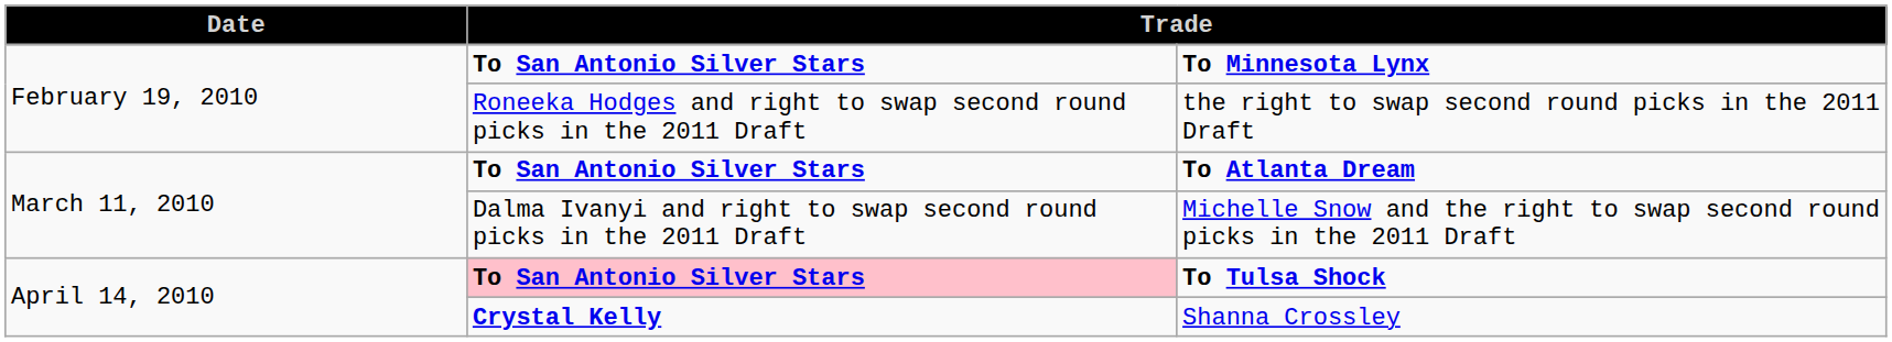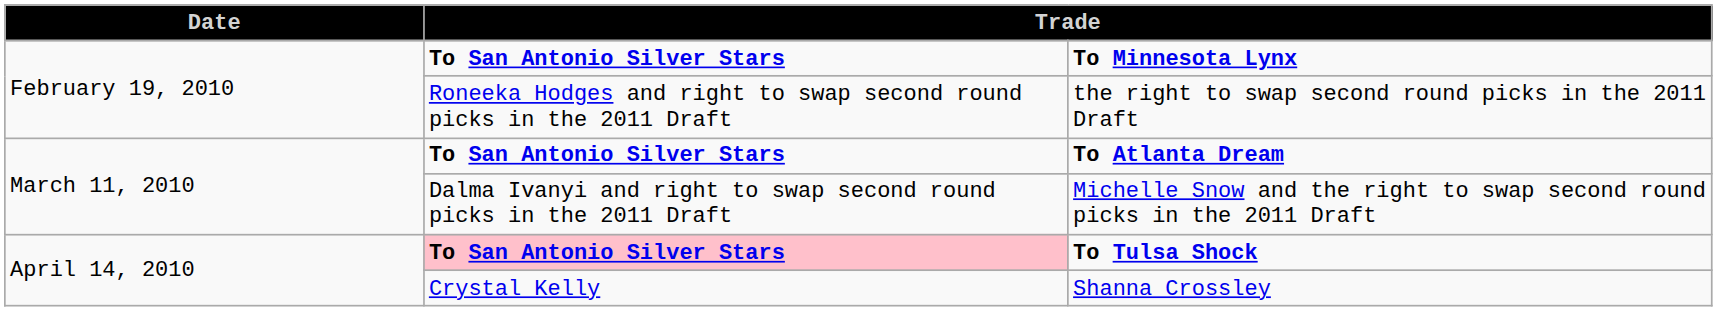Shanna Crossley | column 2: bold -> normal
